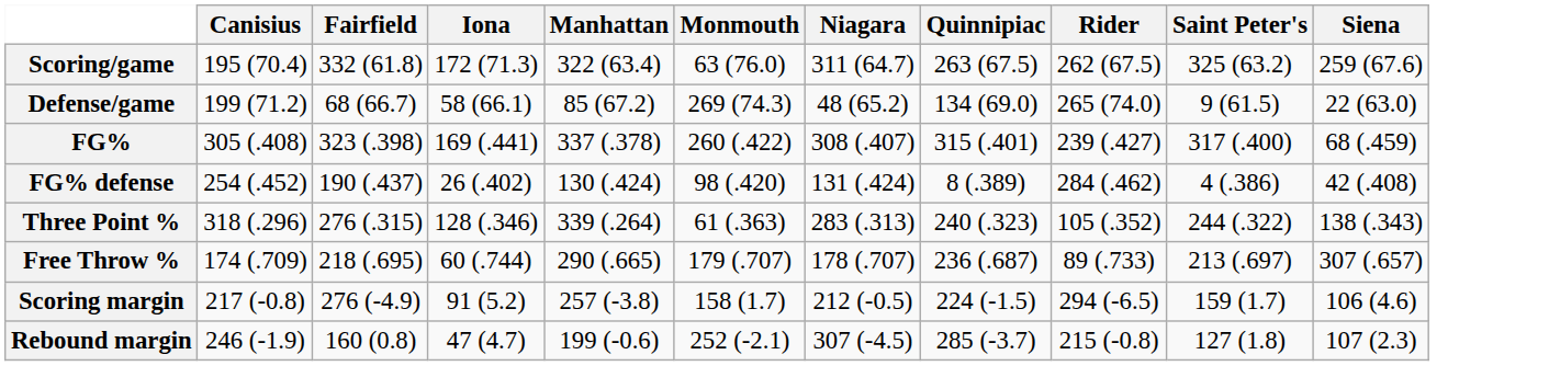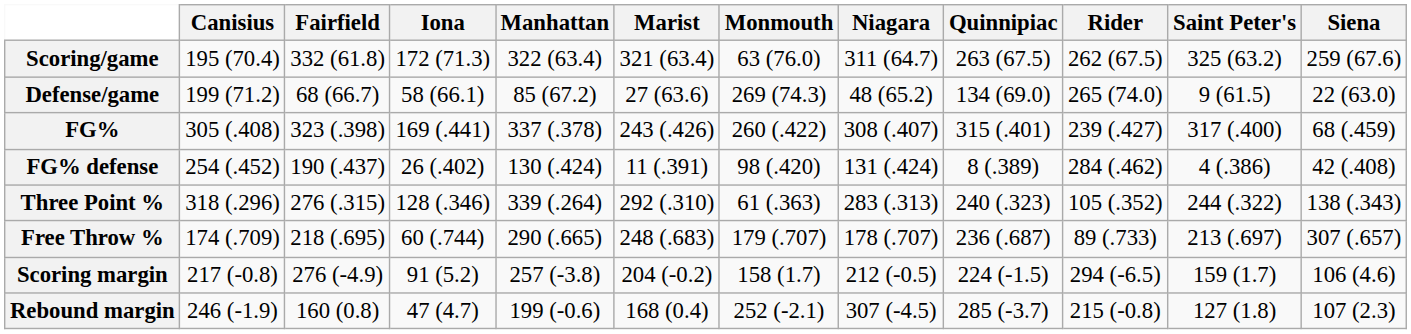+ column: Marist | 321 (63.4) | 27 (63.6) | 243 (.426) | 11 (.391) | 292 (.310) | 248 (.683) | 204 (-0.2) | 168 (0.4)
